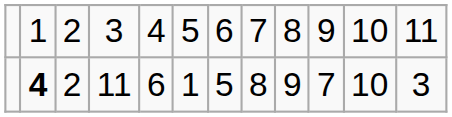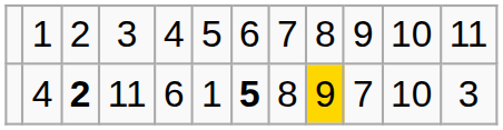row 2 | column 2: bold -> normal
row 2 | column 3: normal -> bold
row 2 | column 7: normal -> bold
row 2 | column 9: no background -> gold background
